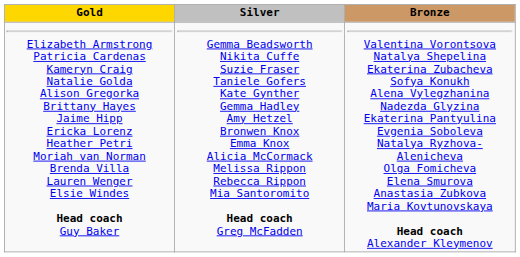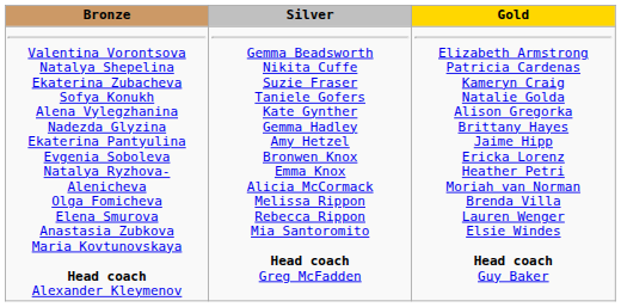columns swapped: Gold <-> Bronze
